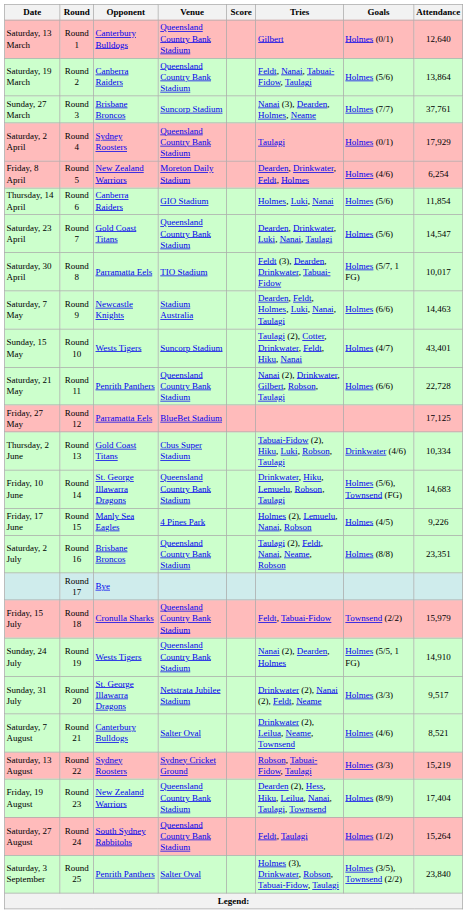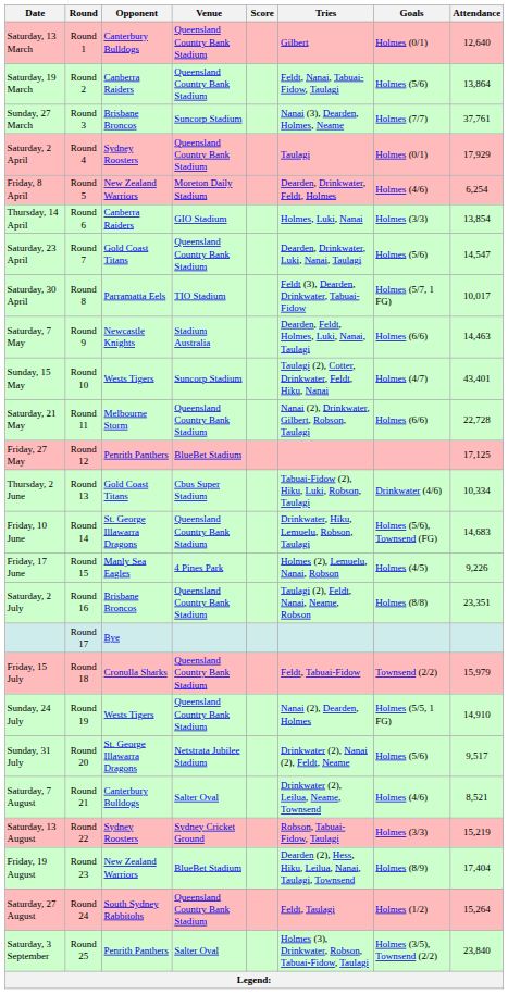Thursday, 14 April | Goals: Holmes (5/6) -> Holmes (3/3)
Thursday, 14 April | Attendance: 11,854 -> 13,854
Saturday, 21 May | Opponent: Penrith Panthers -> Melbourne Storm
Friday, 27 May | Opponent: Parramatta Eels -> Penrith Panthers
Sunday, 31 July | Goals: Holmes (3/3) -> Holmes (5/6)
Friday, 19 August | Venue: Queensland Country Bank Stadium -> BlueBet Stadium
